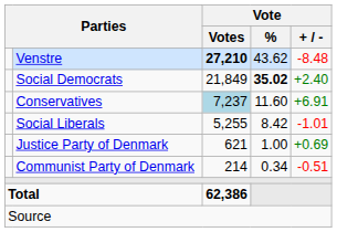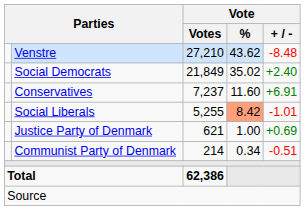Venstre | Vote / Votes: bold -> normal
Social Democrats | Vote / %: bold -> normal
Conservatives | Vote / Votes: lightblue background -> no background
Social Liberals | Vote / %: no background -> lightsalmon background
